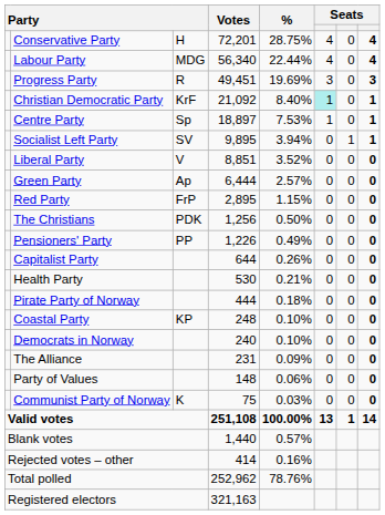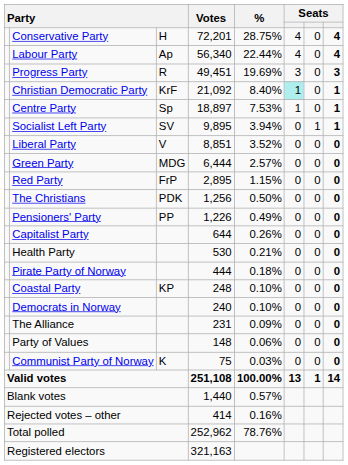Labour Party | column 3: MDG -> Ap
Green Party | column 3: Ap -> MDG
